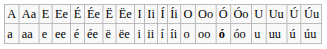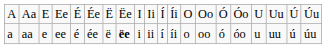aa | column 8: normal -> bold
aa | column 15: bold -> normal
